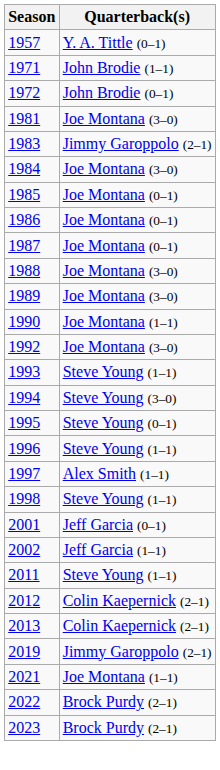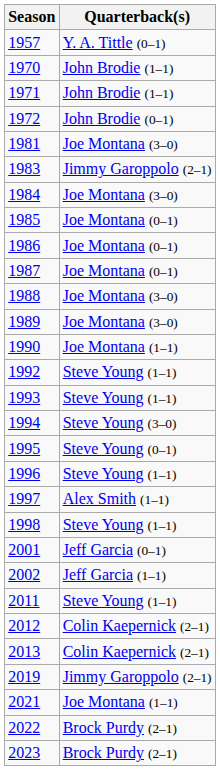+ row: 1970 | John Brodie (1–1)
1992 | Quarterback(s): Joe Montana (3–0) -> Steve Young (1–1)
